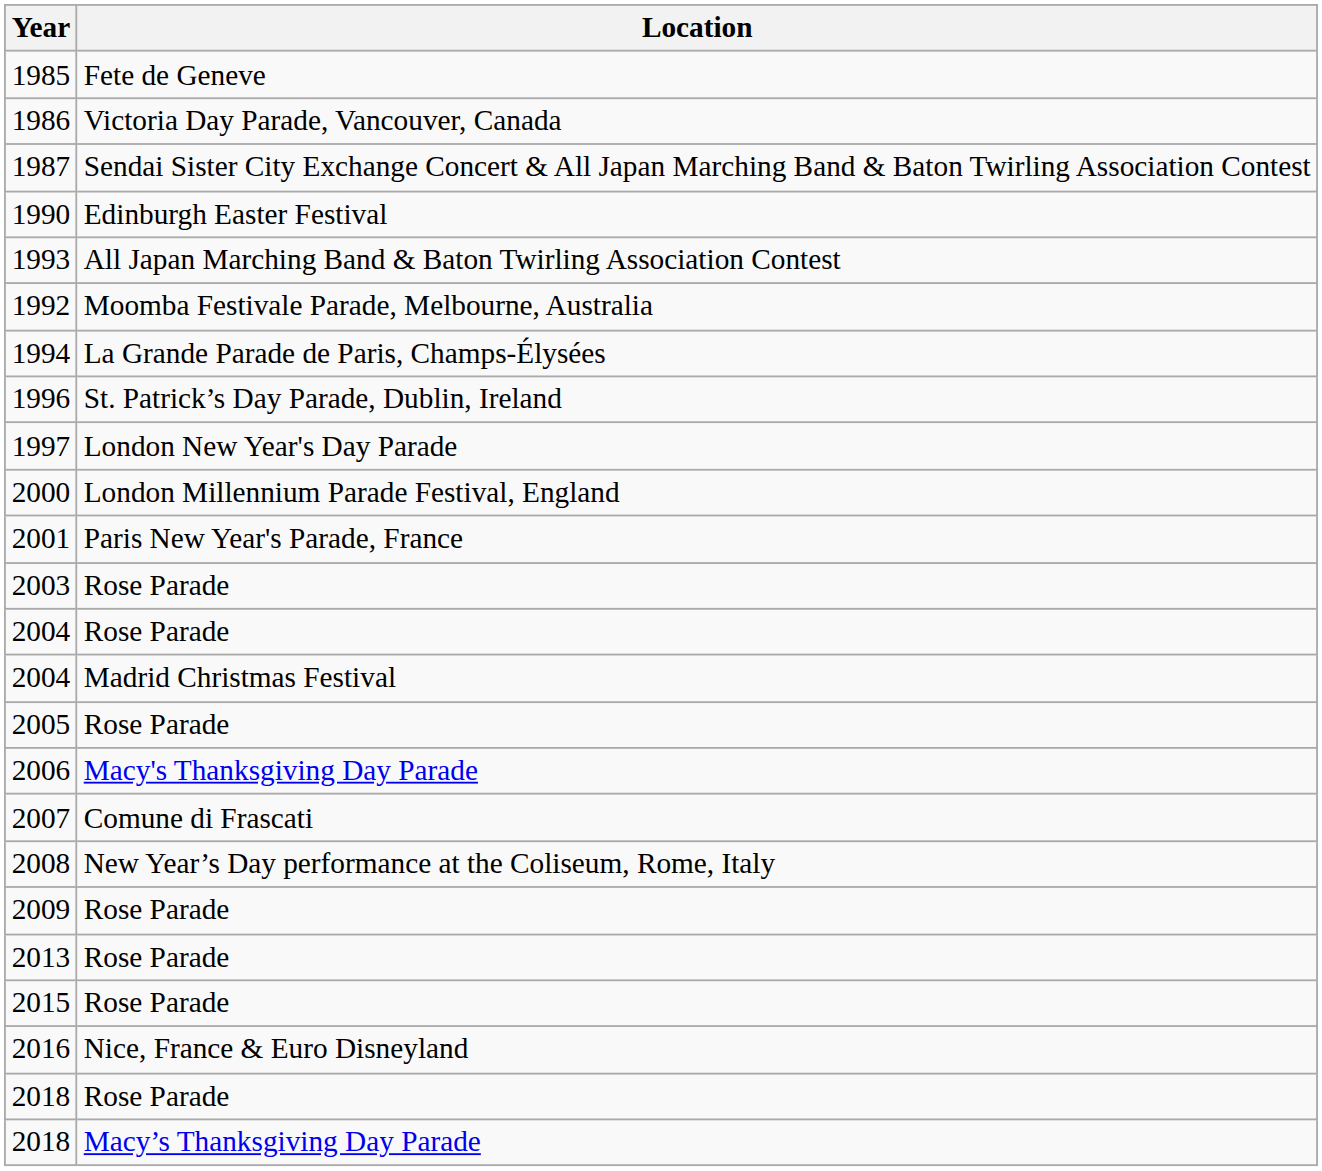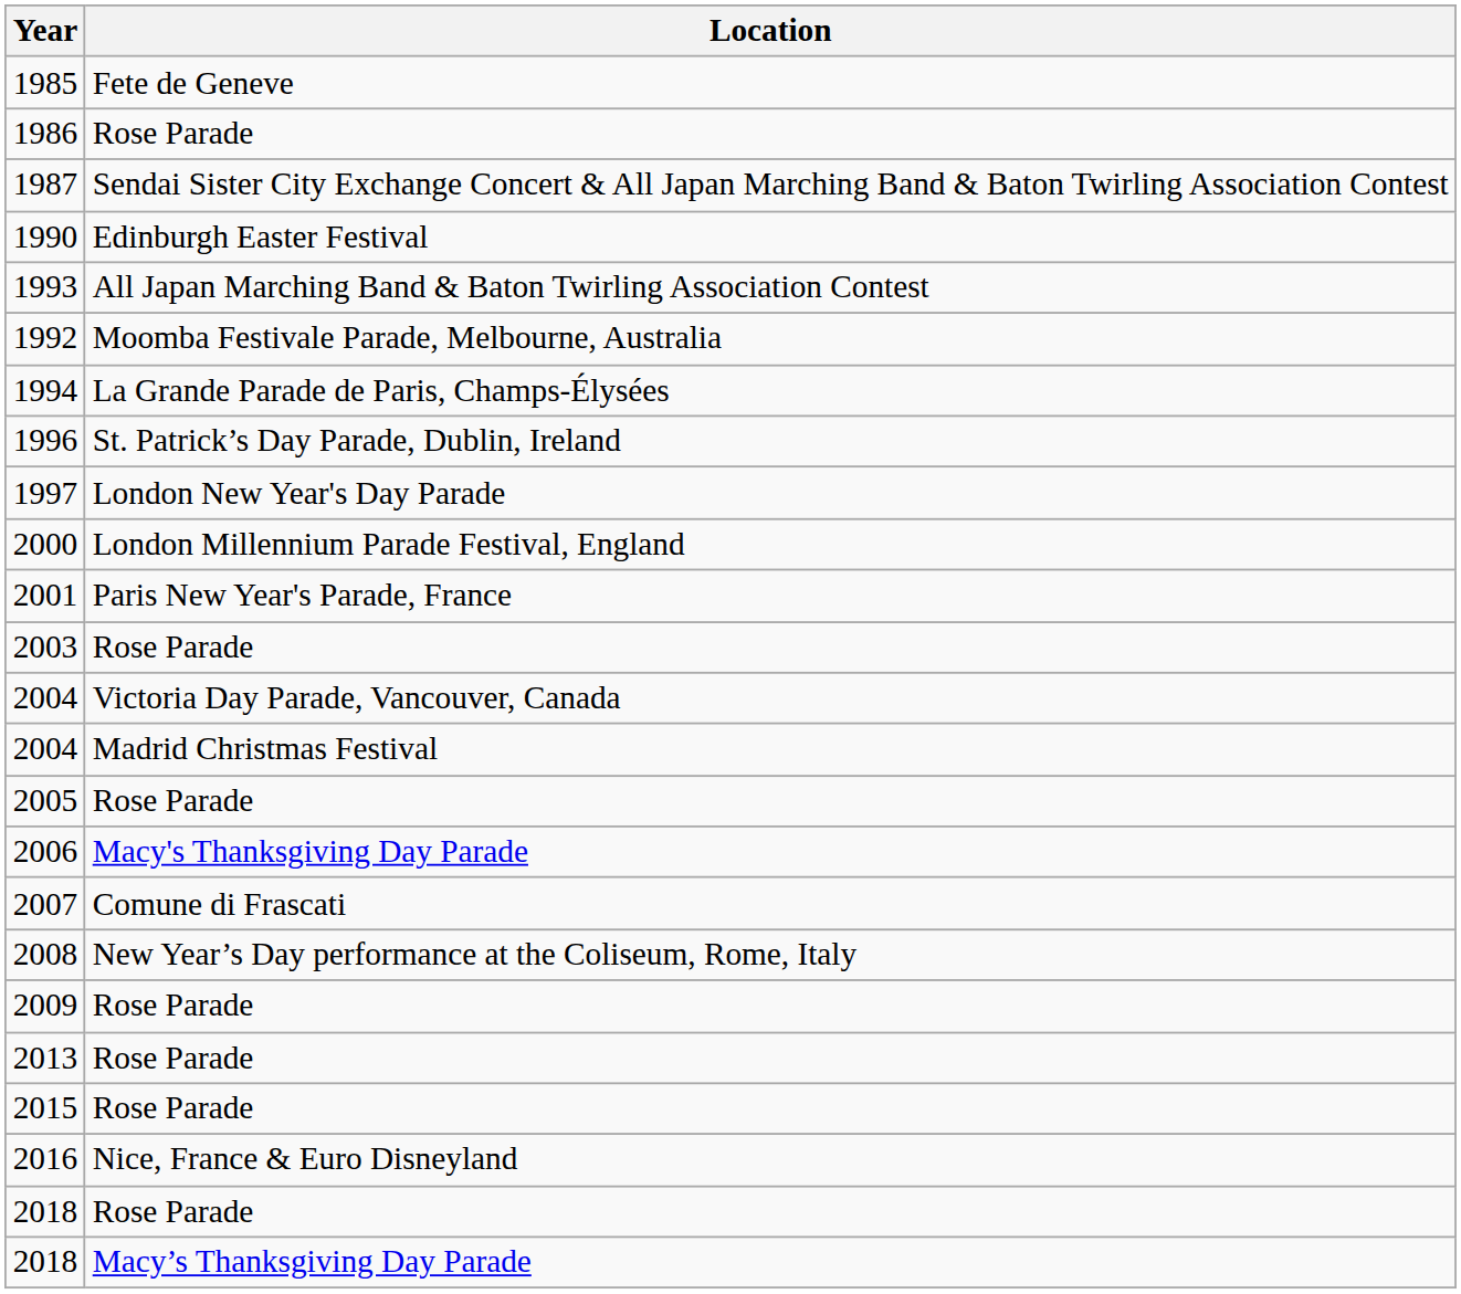row 3 | Location: Victoria Day Parade, Vancouver, Canada -> Rose Parade
row 14 | Location: Rose Parade -> Victoria Day Parade, Vancouver, Canada
